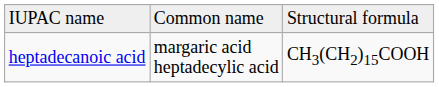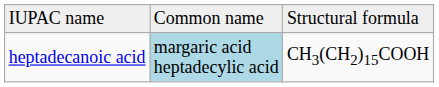heptadecanoic acid | column 2: no background -> lightblue background
